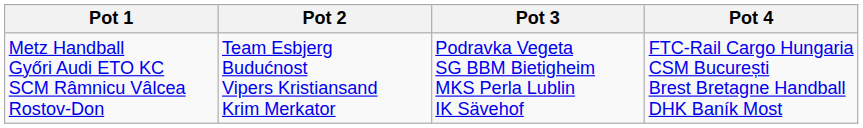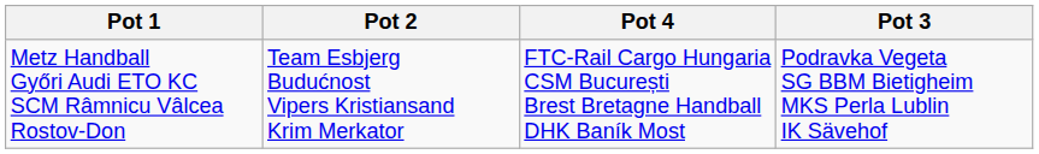columns swapped: Pot 3 <-> Pot 4
